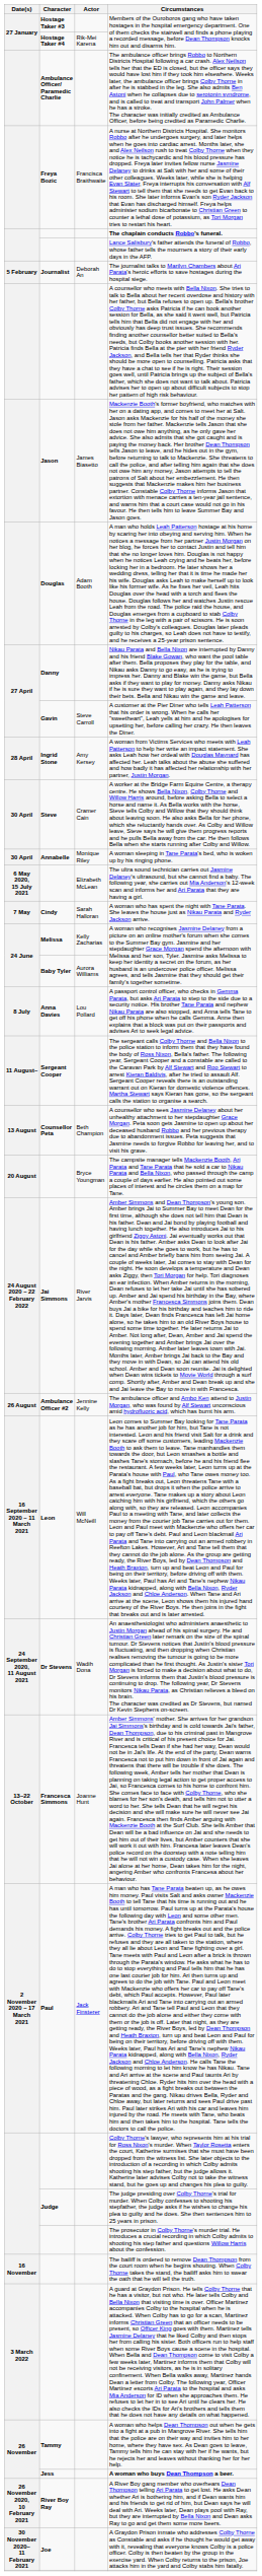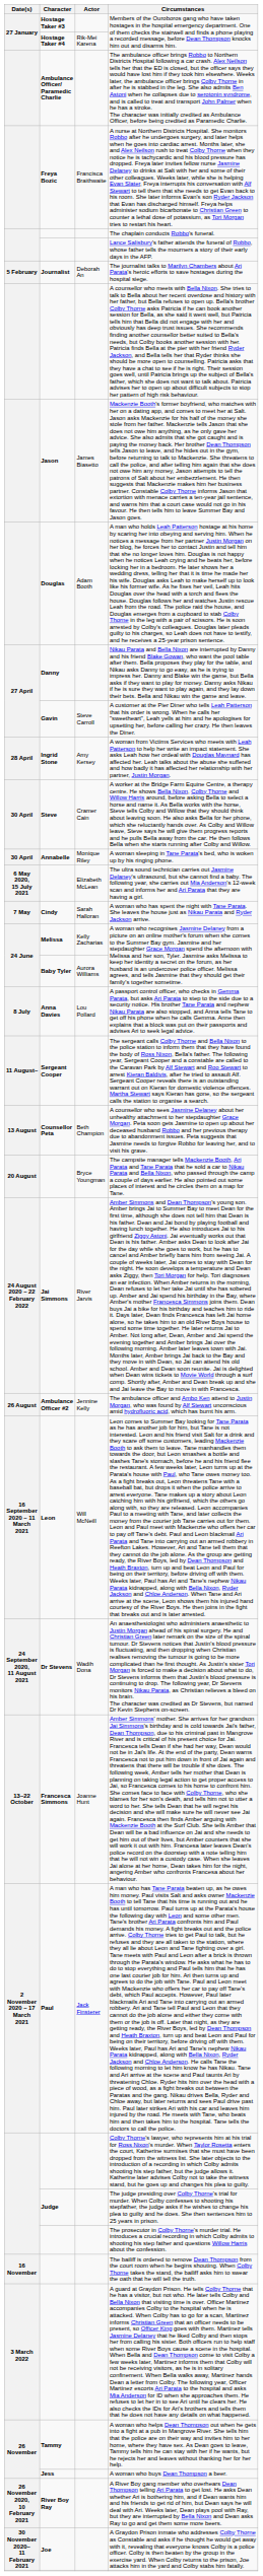The chaplain conducts Robbo's funeral. | Circumstances: bold -> normal
A woman who buys Dean Thompson a beer. | Circumstances: bold -> normal
